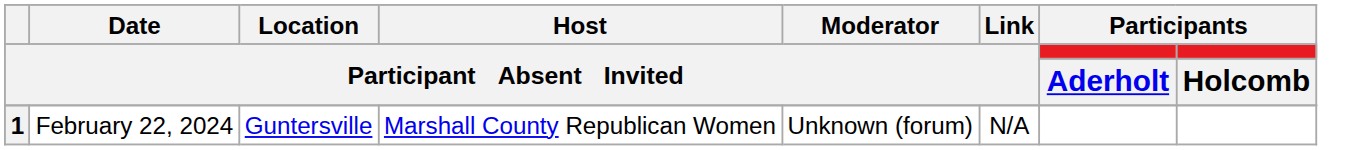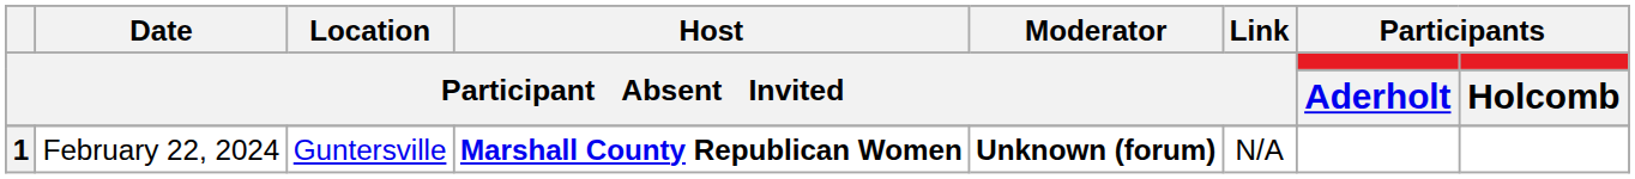1 | Host / Participant Absent Invited: normal -> bold
1 | Moderator / Participant Absent Invited: normal -> bold
